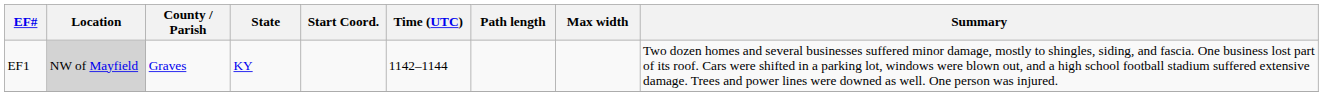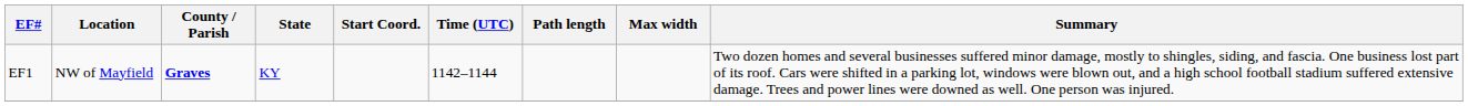EF1 | Location: lightgrey background -> no background
EF1 | County / Parish: normal -> bold
